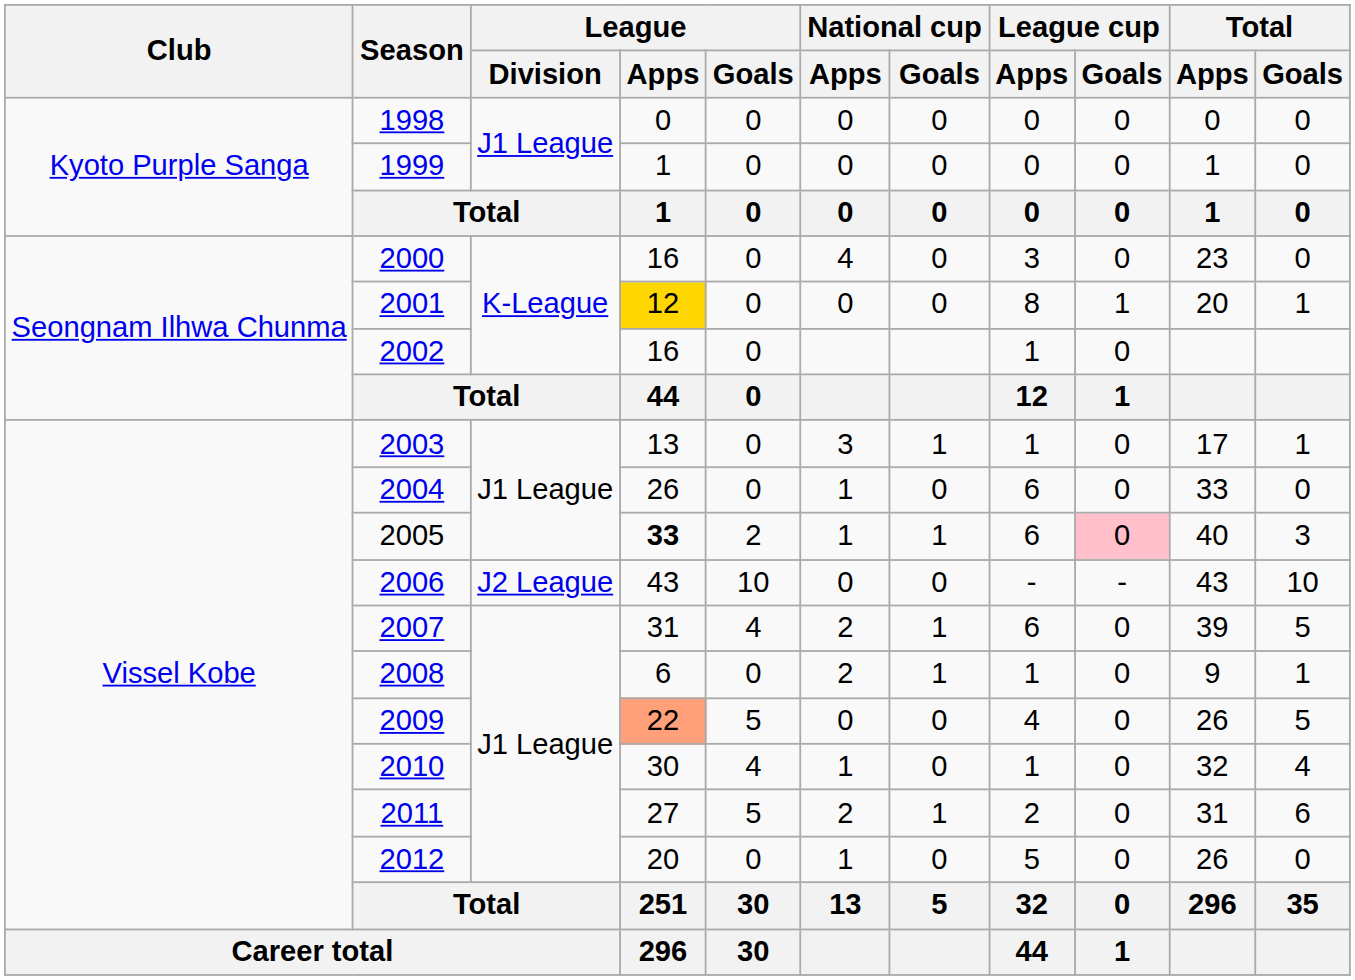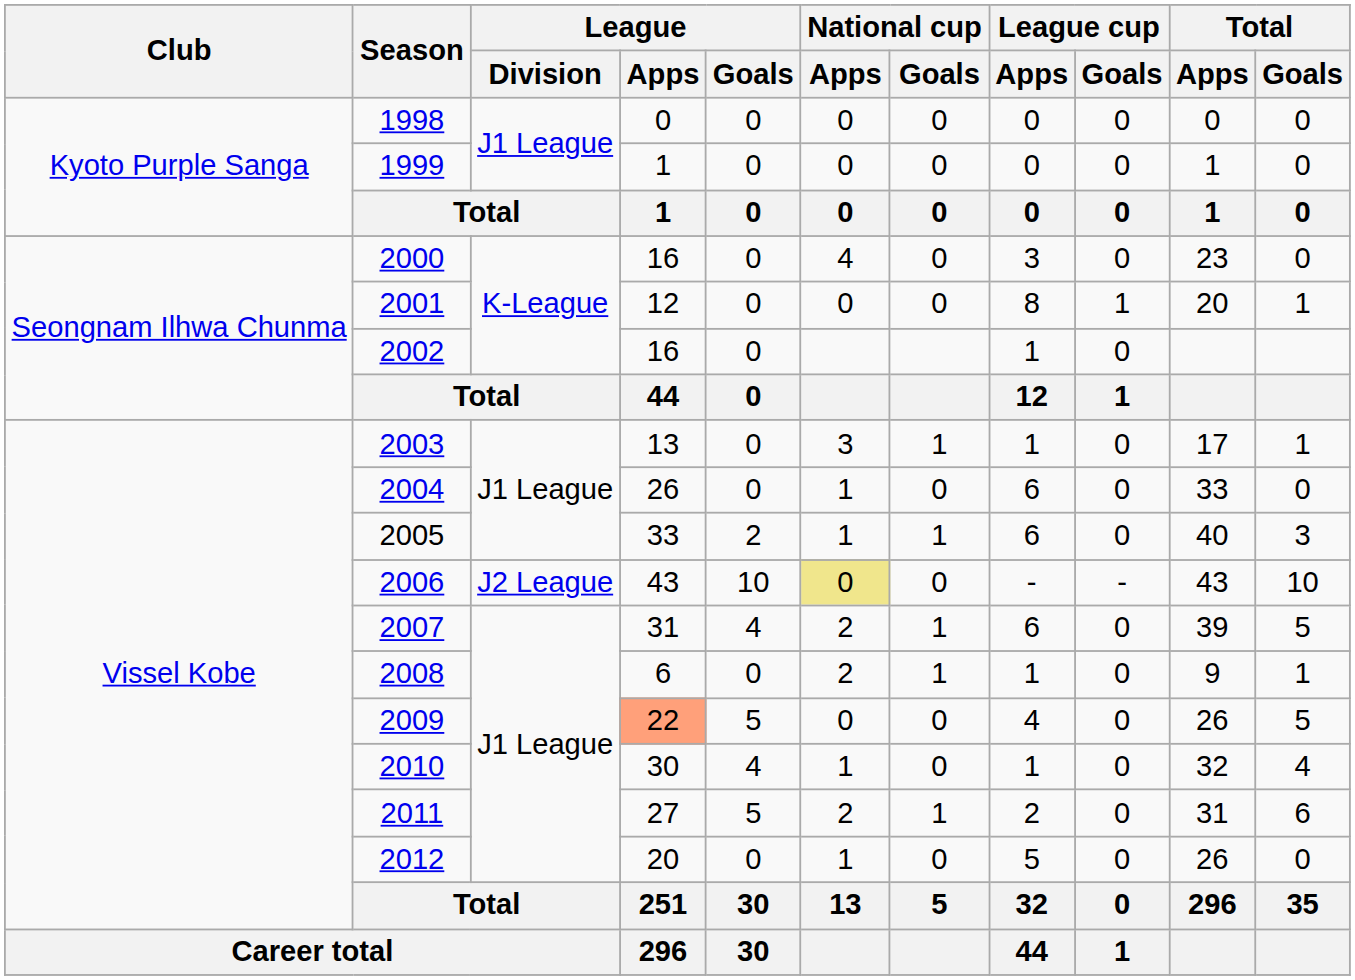2001 | League / Apps: gold background -> no background
2005 | League / Apps: bold -> normal
2005 | League cup / Goals: pink background -> no background
2006 | National cup / Apps: no background -> khaki background
